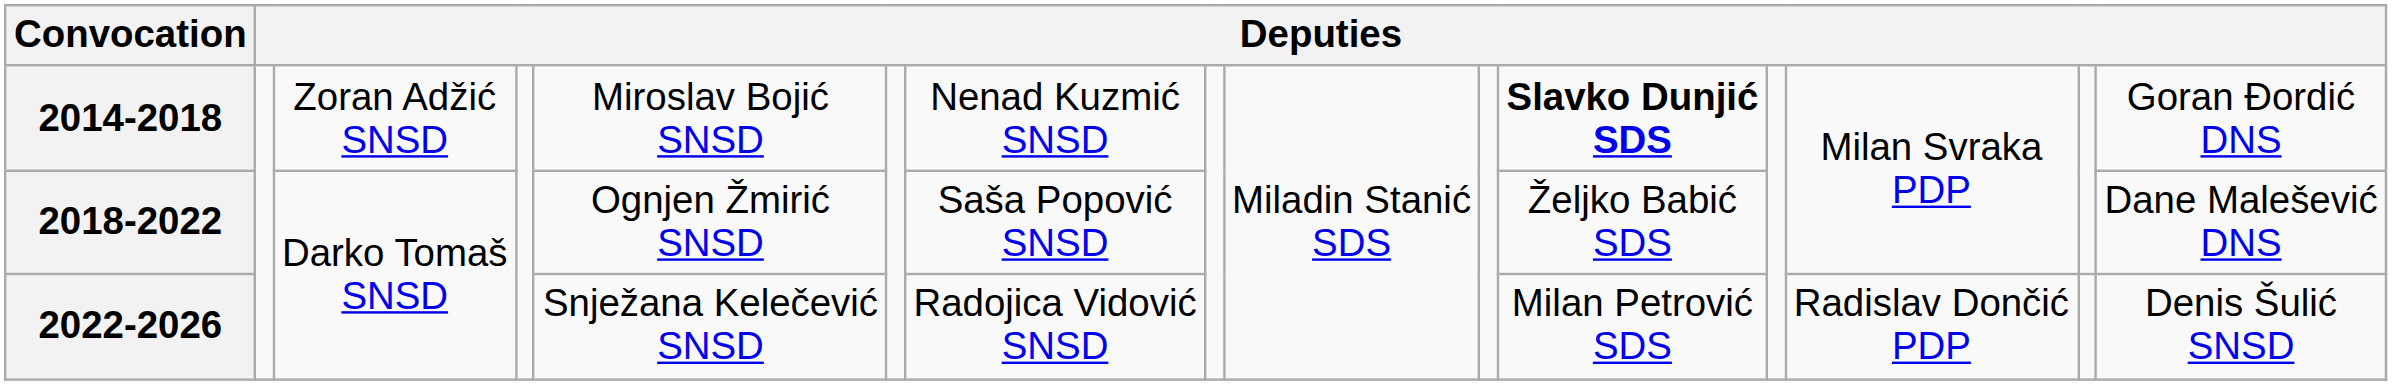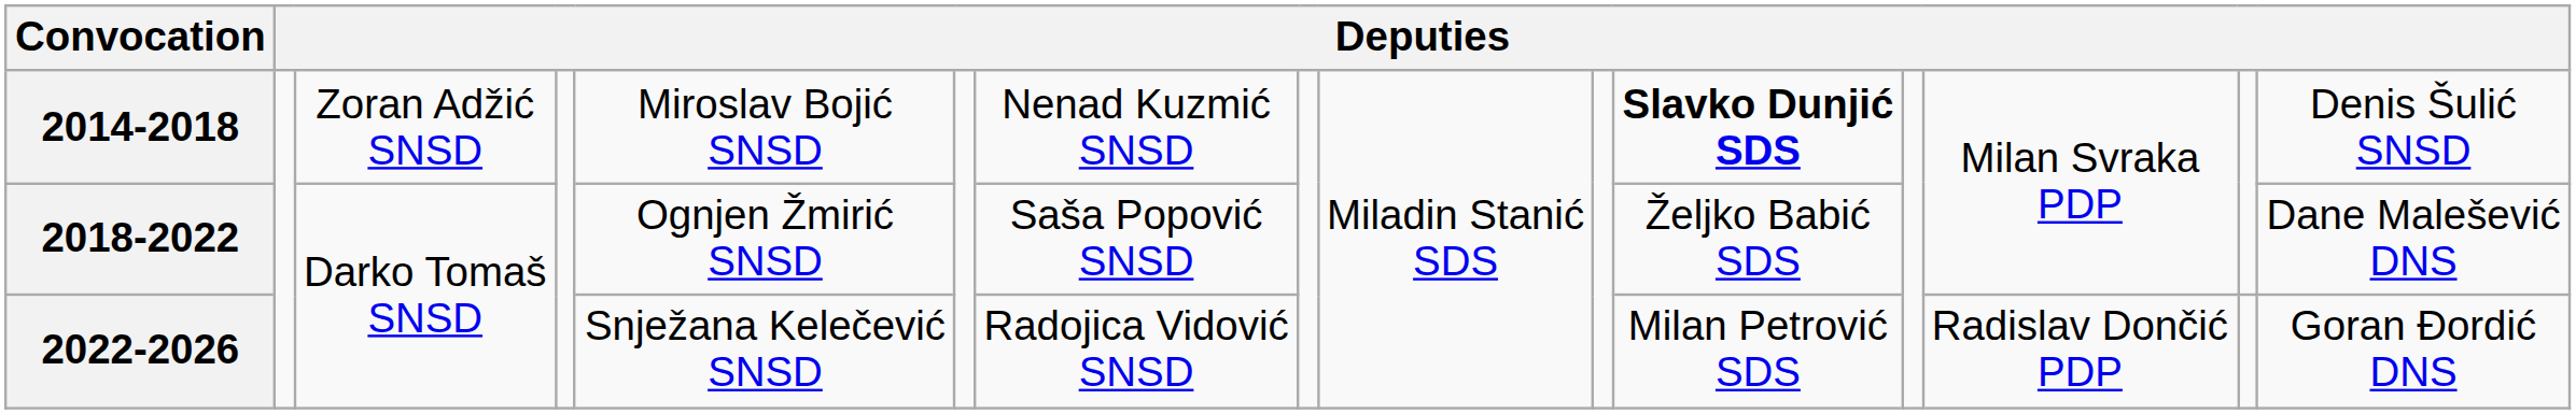2014-2018 | column 15: Goran Đordić DNS -> Denis Šulić SNSD
2022-2026 | column 15: Denis Šulić SNSD -> Goran Đordić DNS
